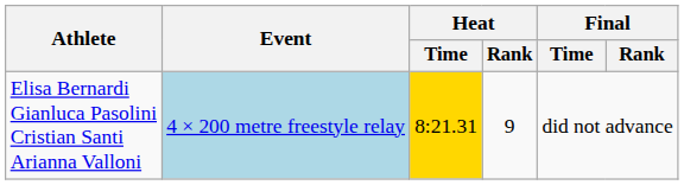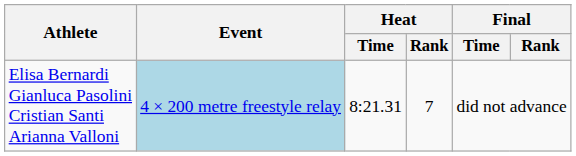row 3 | Heat / Time: gold background -> no background
row 3 | Heat / Rank: 9 -> 7
